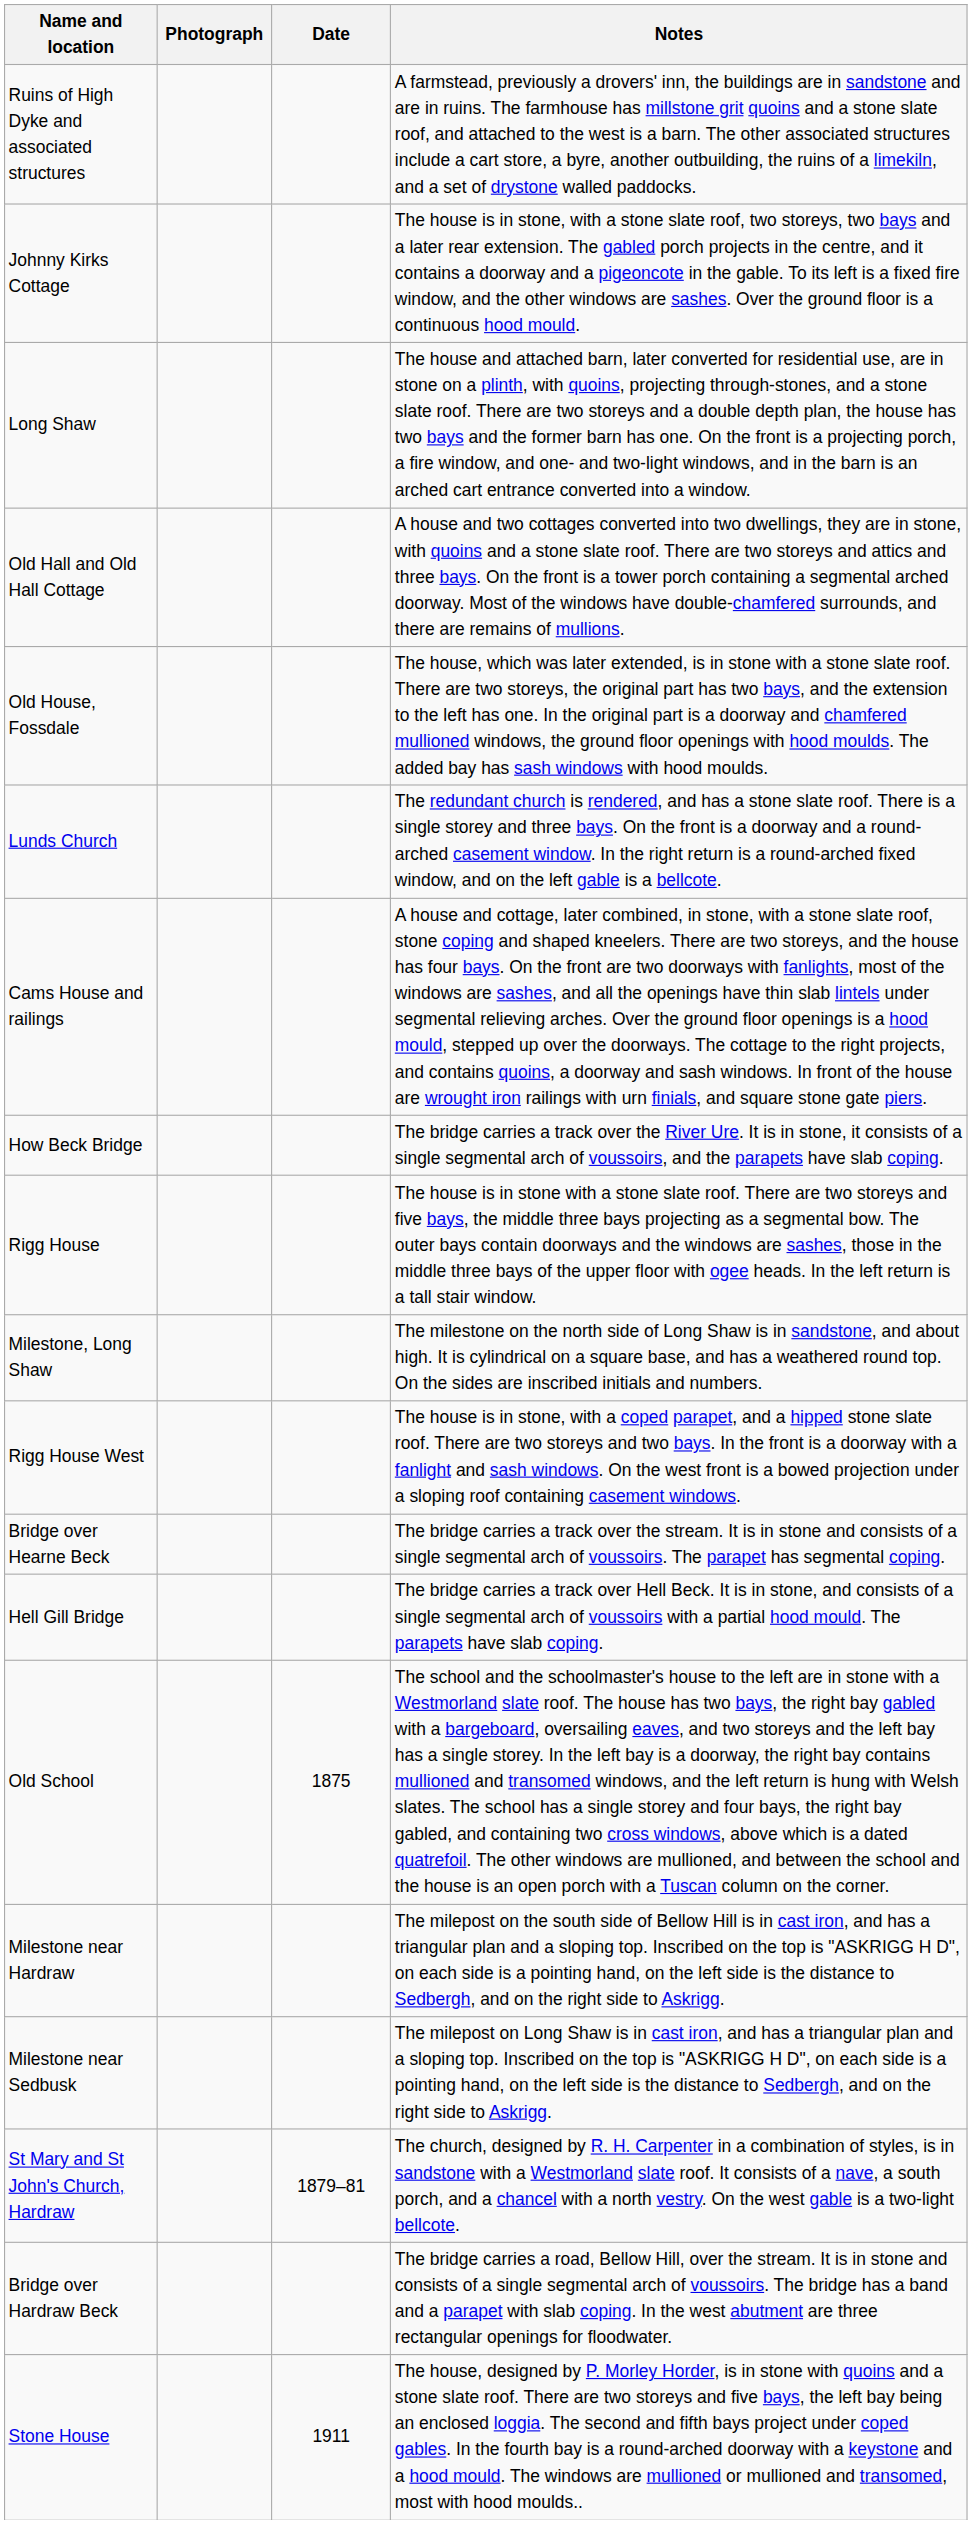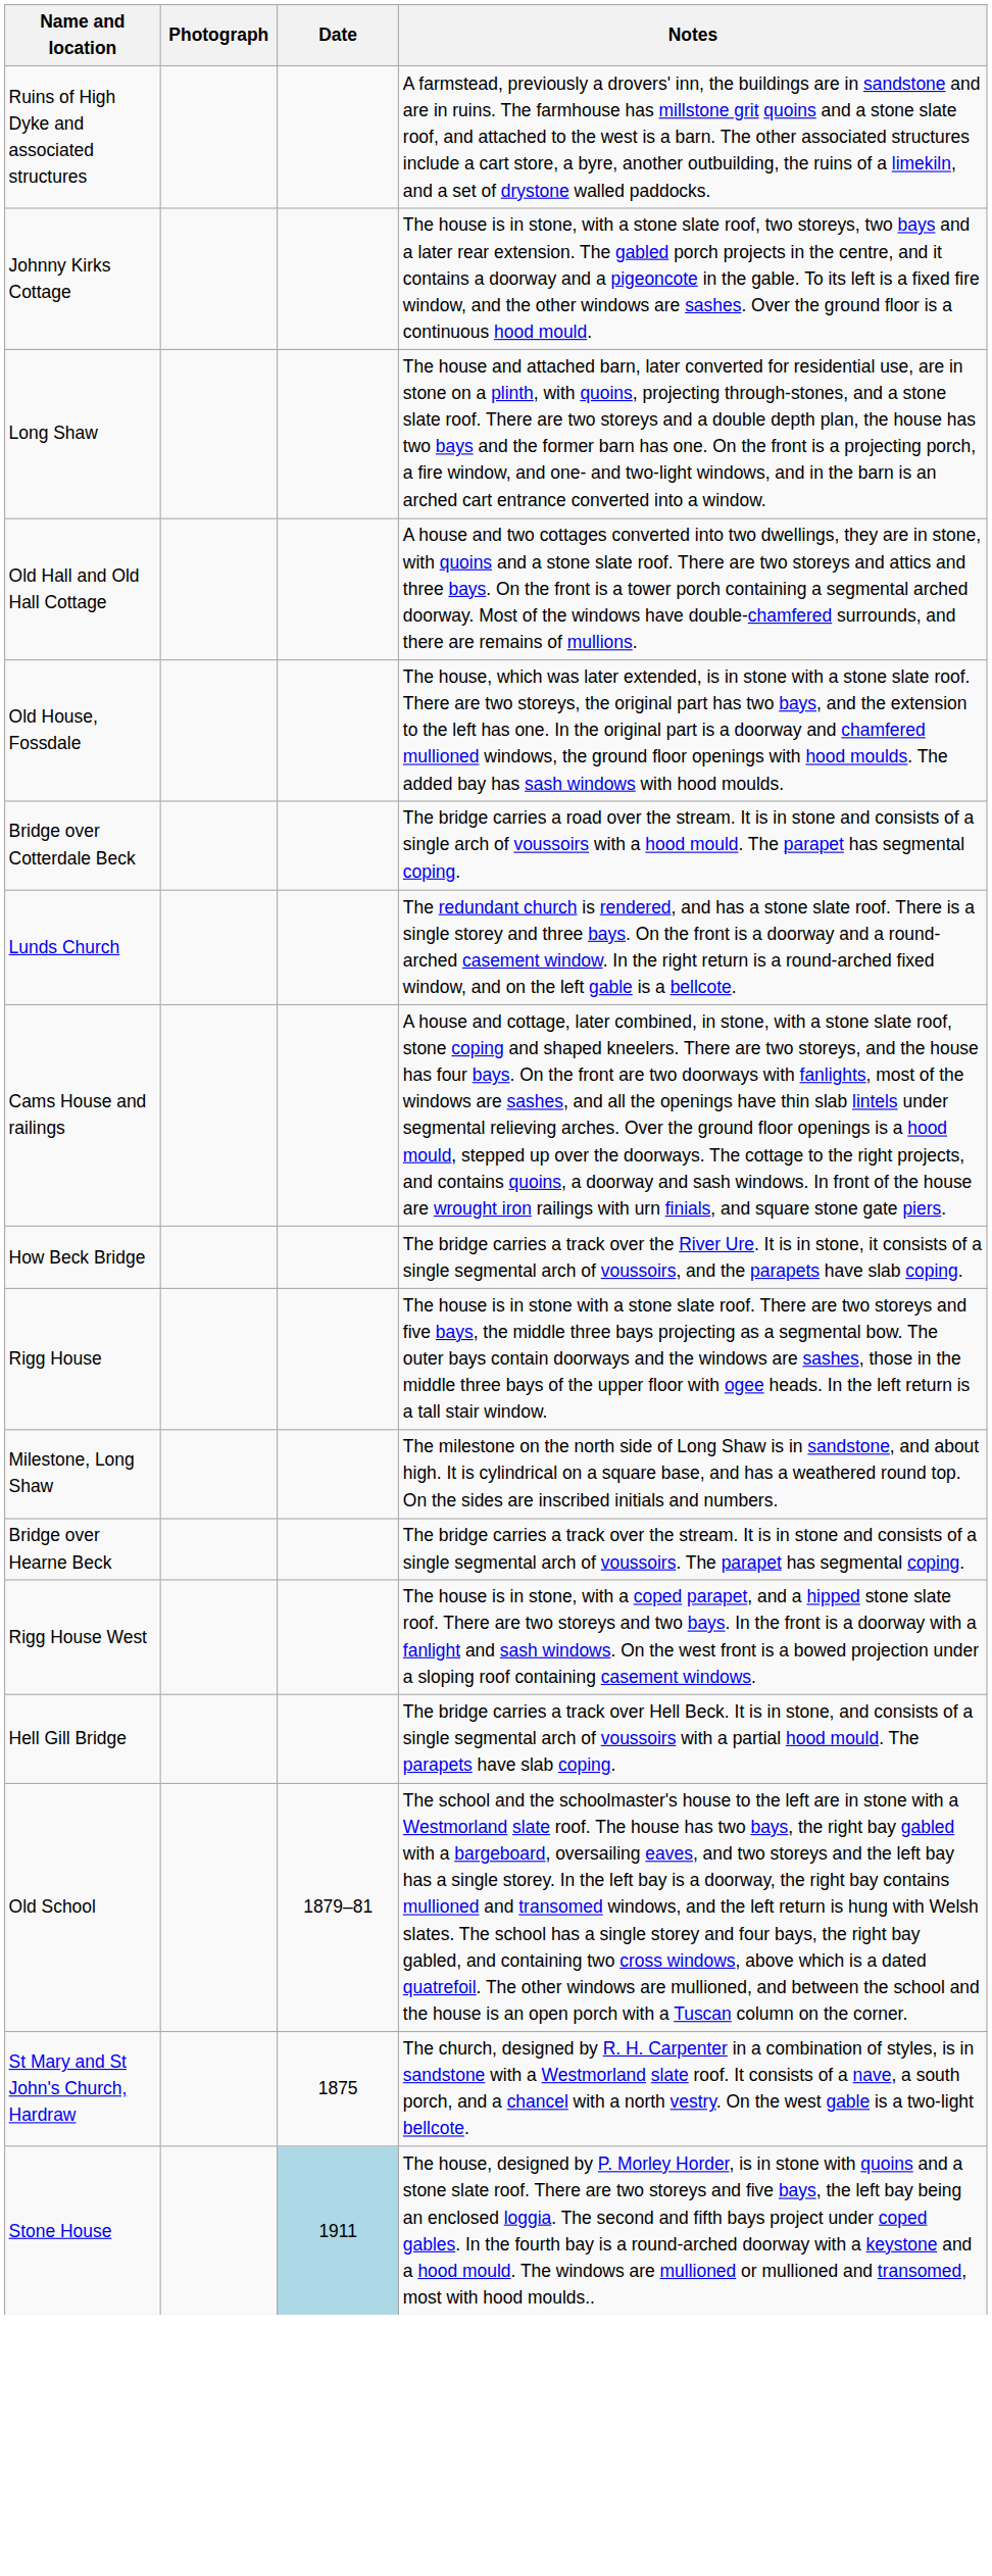+ row: Bridge over Cotterdale Beck | The bridge carries a road over the stream. It is in stone and consists of a single arch of voussoirs with a hood mould. The parapet has segmental coping.
rows swapped: Rigg House West <-> Bridge over Hearne Beck
Old School | Date: 1875 -> 1879–81
- row: Milestone near Hardraw | The milepost on the south side of Bellow Hill is in cast iron, and has a triangular plan and a sloping top. Inscribed on the top is "ASKRIGG H D", on each side is a pointing hand, on the left side is the distance to Sedbergh, and on the right side to Askrigg.
- row: Milestone near Sedbusk | The milepost on Long Shaw is in cast iron, and has a triangular plan and a sloping top. Inscribed on the top is "ASKRIGG H D", on each side is a pointing hand, on the left side is the distance to Sedbergh, and on the right side to Askrigg.
St Mary and St John's Church, Hardraw | Date: 1879–81 -> 1875
- row: Bridge over Hardraw Beck | The bridge carries a road, Bellow Hill, over the stream. It is in stone and consists of a single segmental arch of voussoirs. The bridge has a band and a parapet with slab coping. In the west abutment are three rectangular openings for floodwater.
Stone House | Date: no background -> lightblue background
